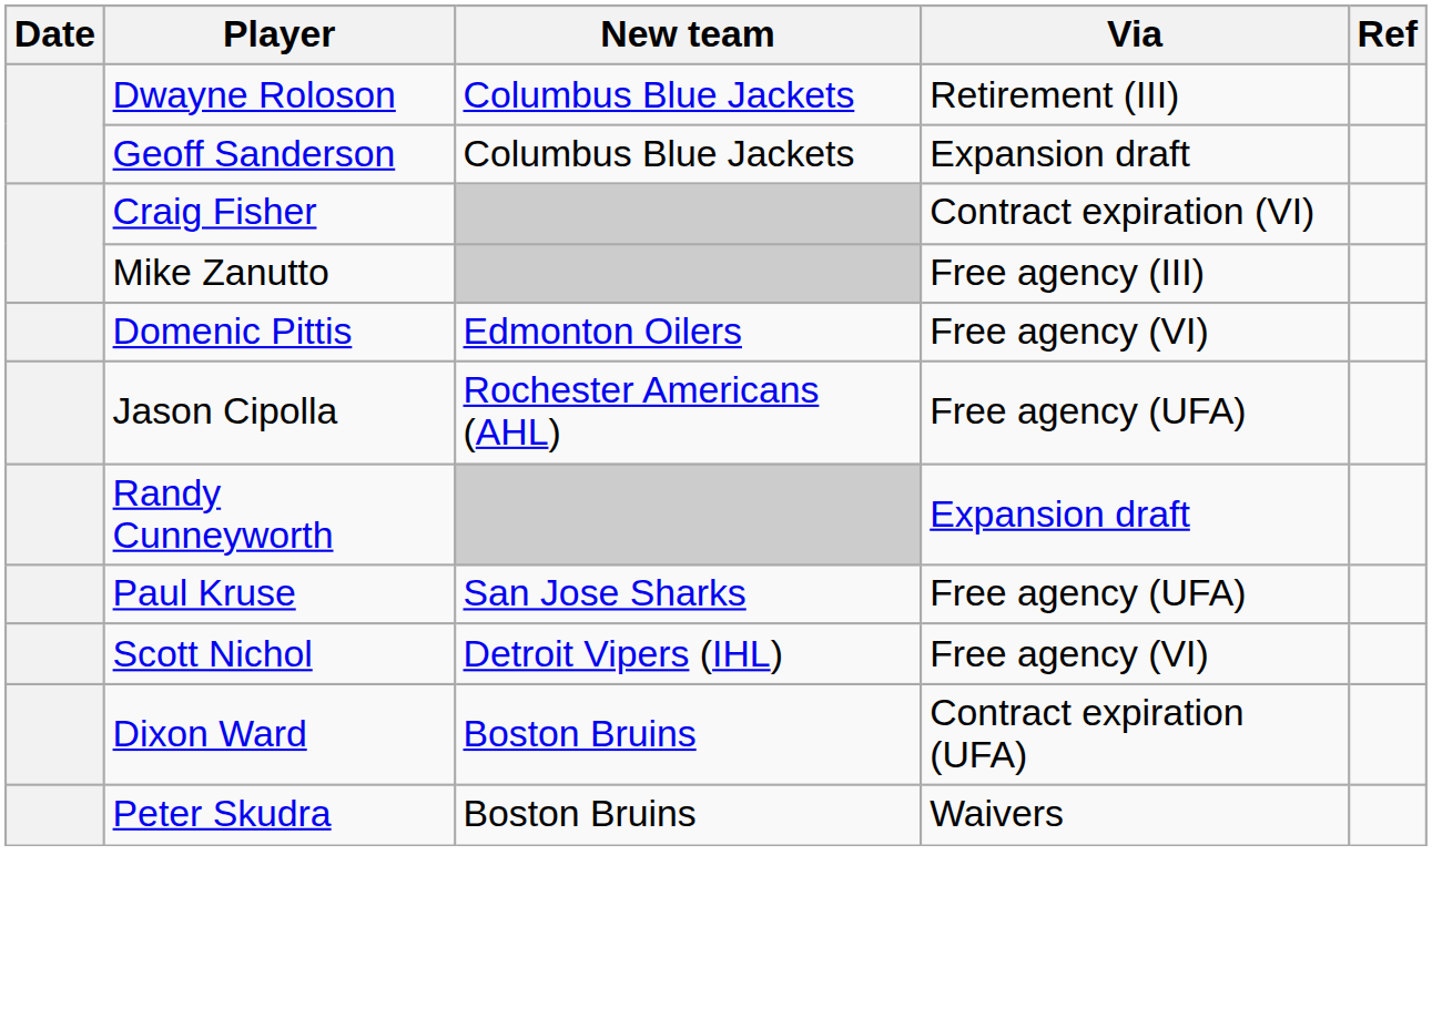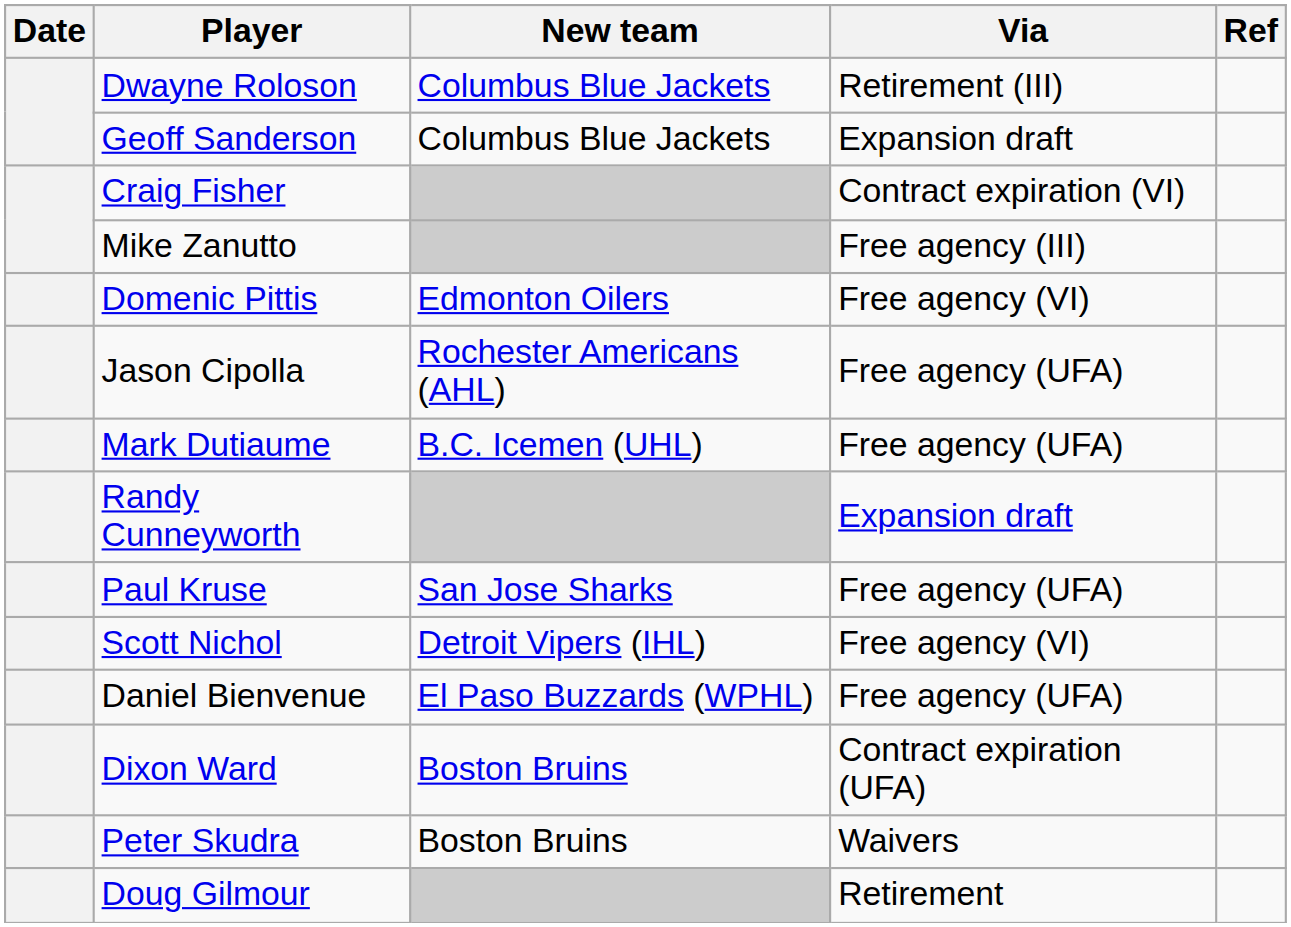+ row: Mark Dutiaume | B.C. Icemen (UHL) | Free agency (UFA)
+ row: Daniel Bienvenue | El Paso Buzzards (WPHL) | Free agency (UFA)
+ row: Doug Gilmour | Retirement
